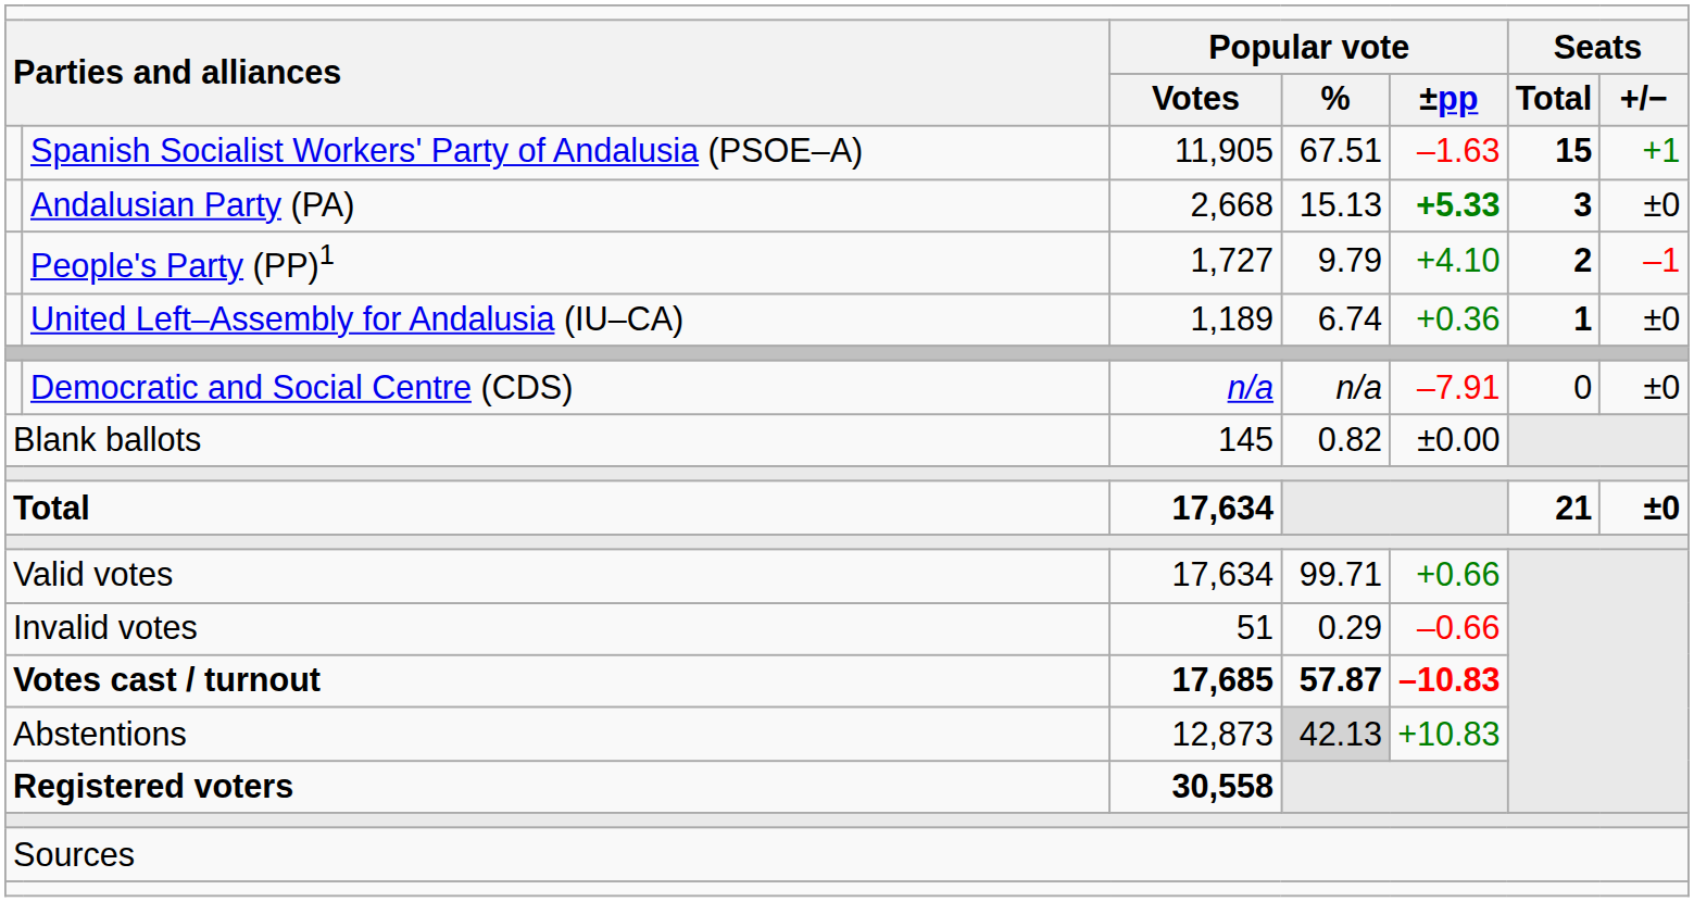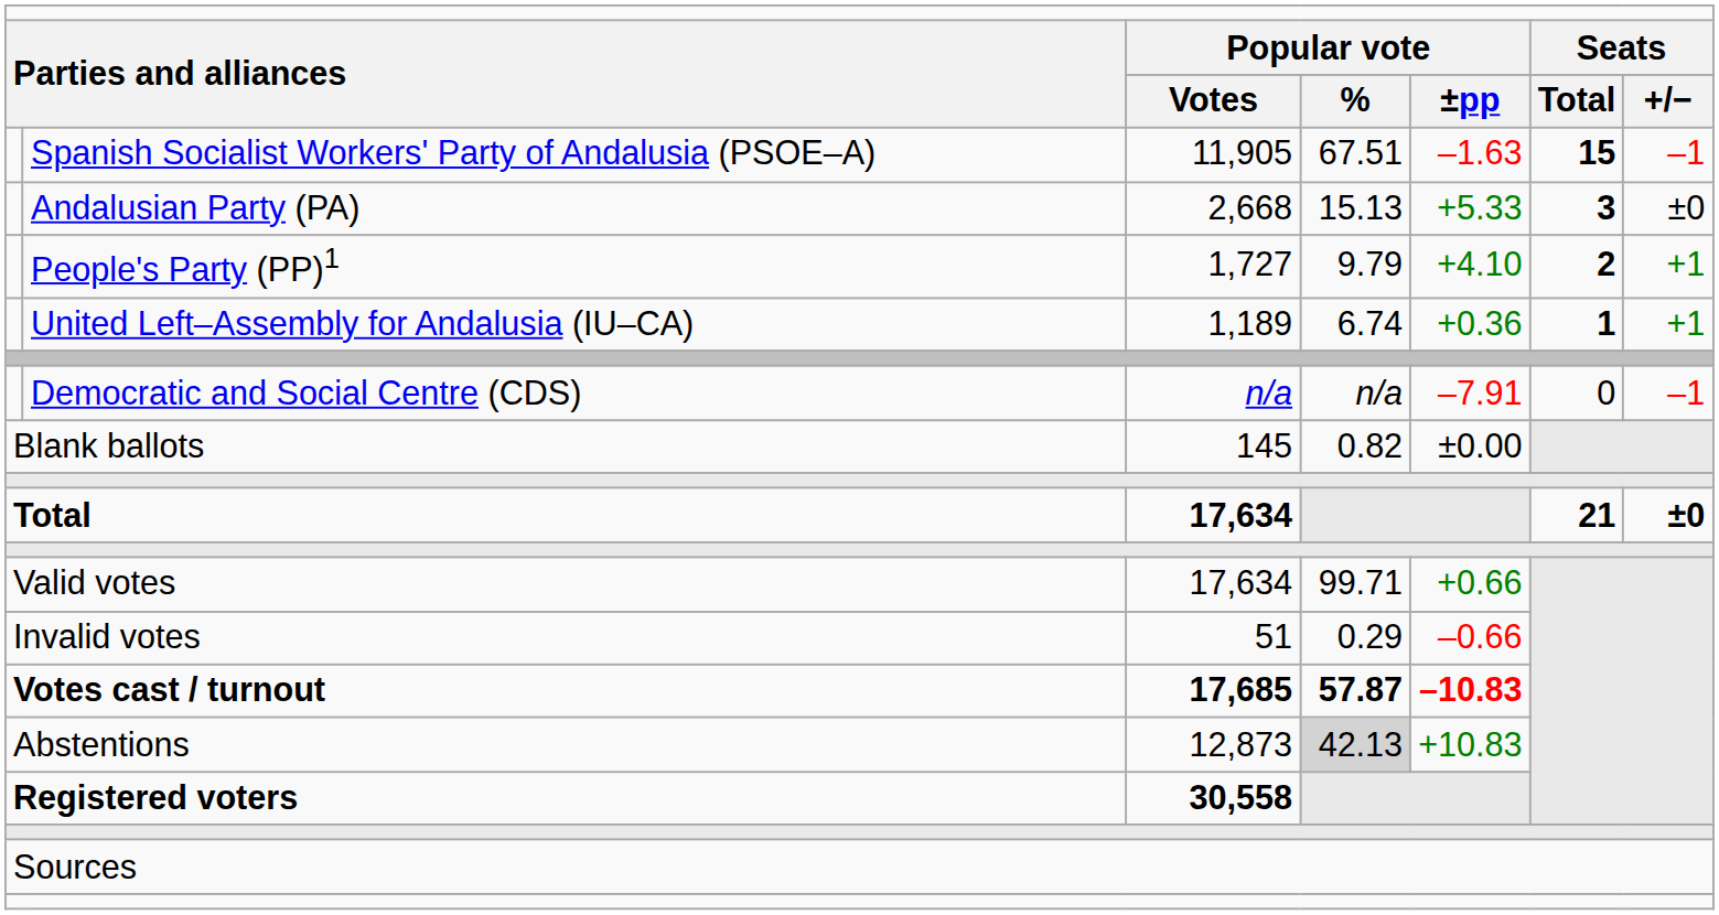Spanish Socialist Workers' Party of Andalusia (PSOE–A) | column 7: +1 -> –1
Andalusian Party (PA) | column 5: bold -> normal
People's Party (PP)1 | column 7: –1 -> +1
United Left–Assembly for Andalusia (IU–CA) | column 7: ±0 -> +1
Democratic and Social Centre (CDS) | column 7: ±0 -> –1
